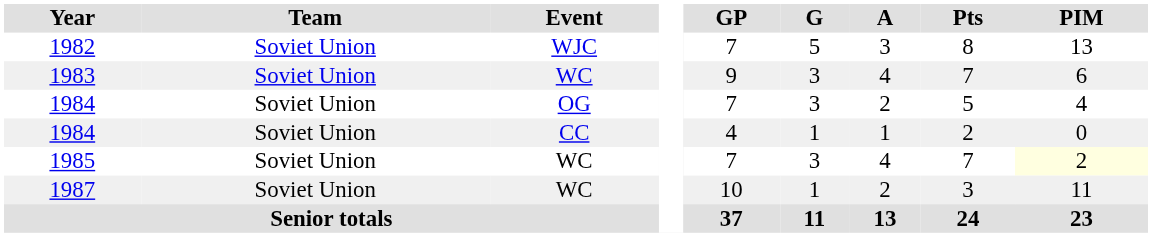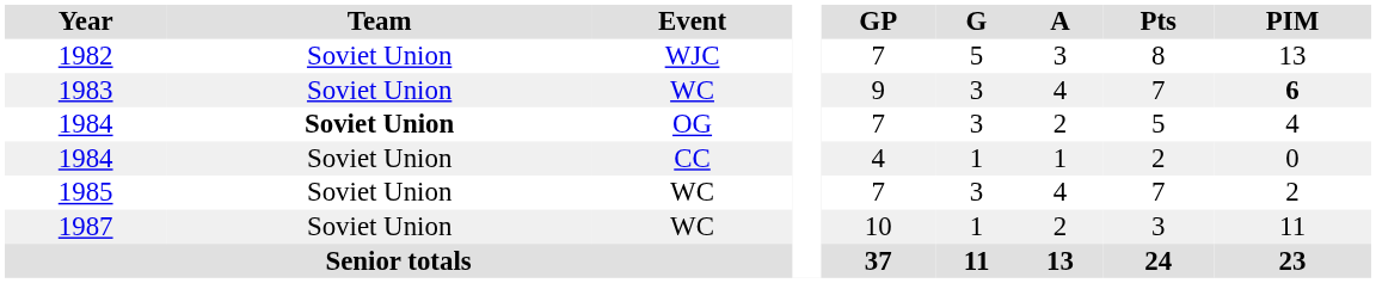1983 | PIM: normal -> bold
1984 / OG | Team: normal -> bold
1985 | PIM: lightyellow background -> no background
